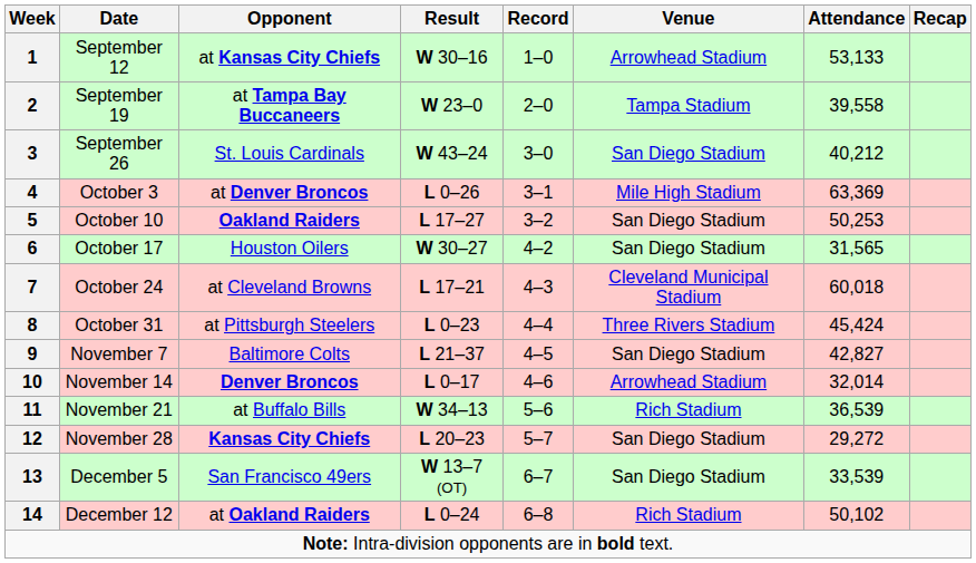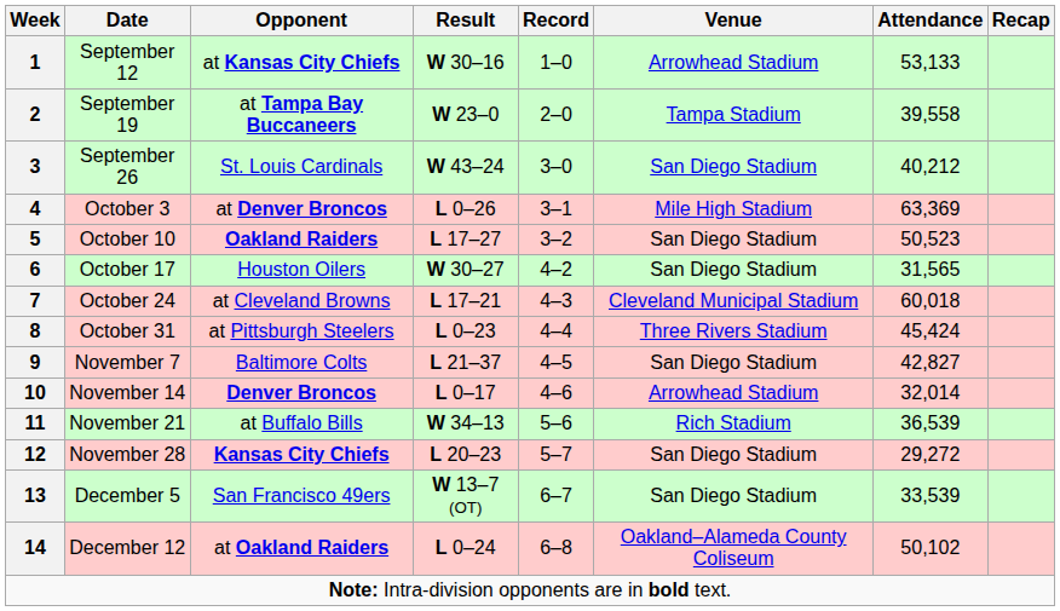5 | Attendance: 50,253 -> 50,523
14 | Venue: Rich Stadium -> Oakland–Alameda County Coliseum
